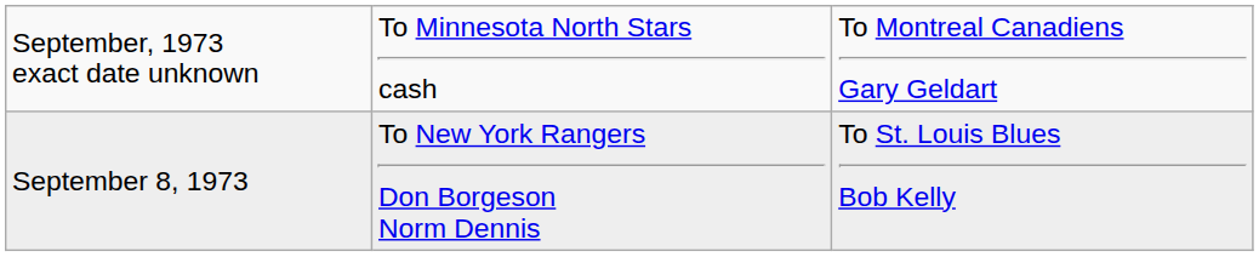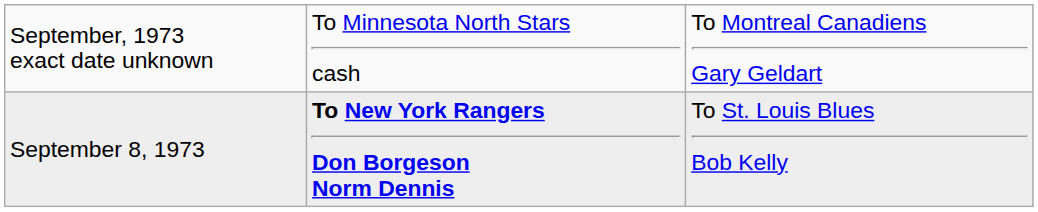September 8, 1973 | column 2: normal -> bold
